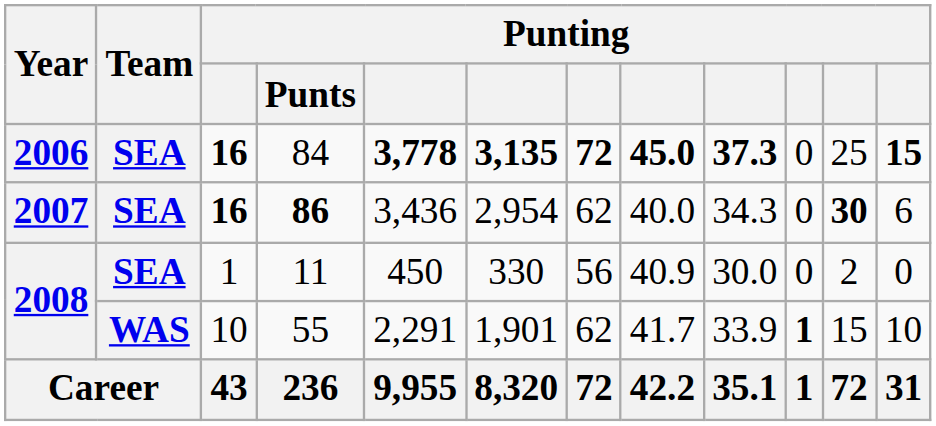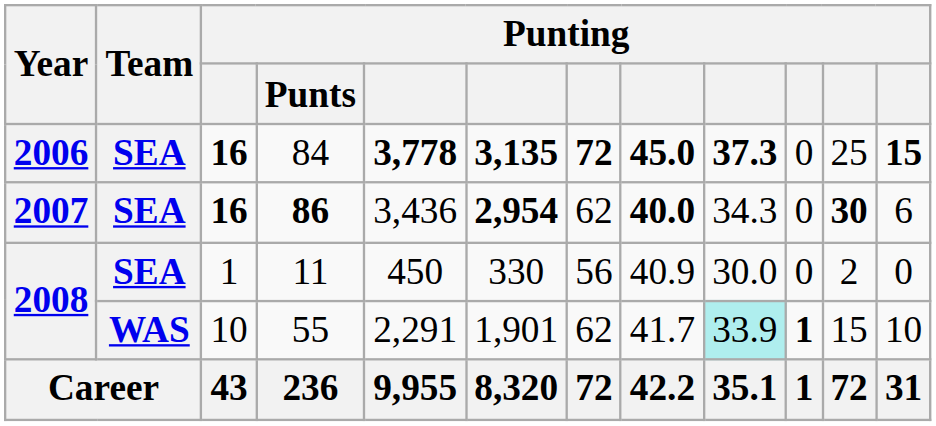86 | column 6: normal -> bold
86 | column 8: normal -> bold
55 | column 9: no background -> paleturquoise background
